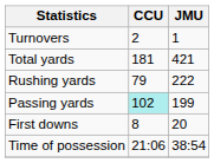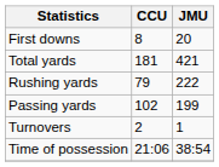rows swapped: First downs <-> Turnovers
Passing yards | CCU: paleturquoise background -> no background
